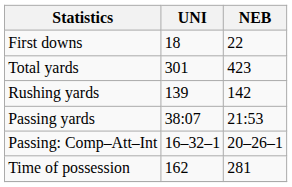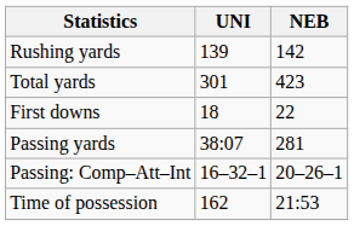rows swapped: First downs <-> Rushing yards
Passing yards | NEB: 21:53 -> 281
Time of possession | NEB: 281 -> 21:53
